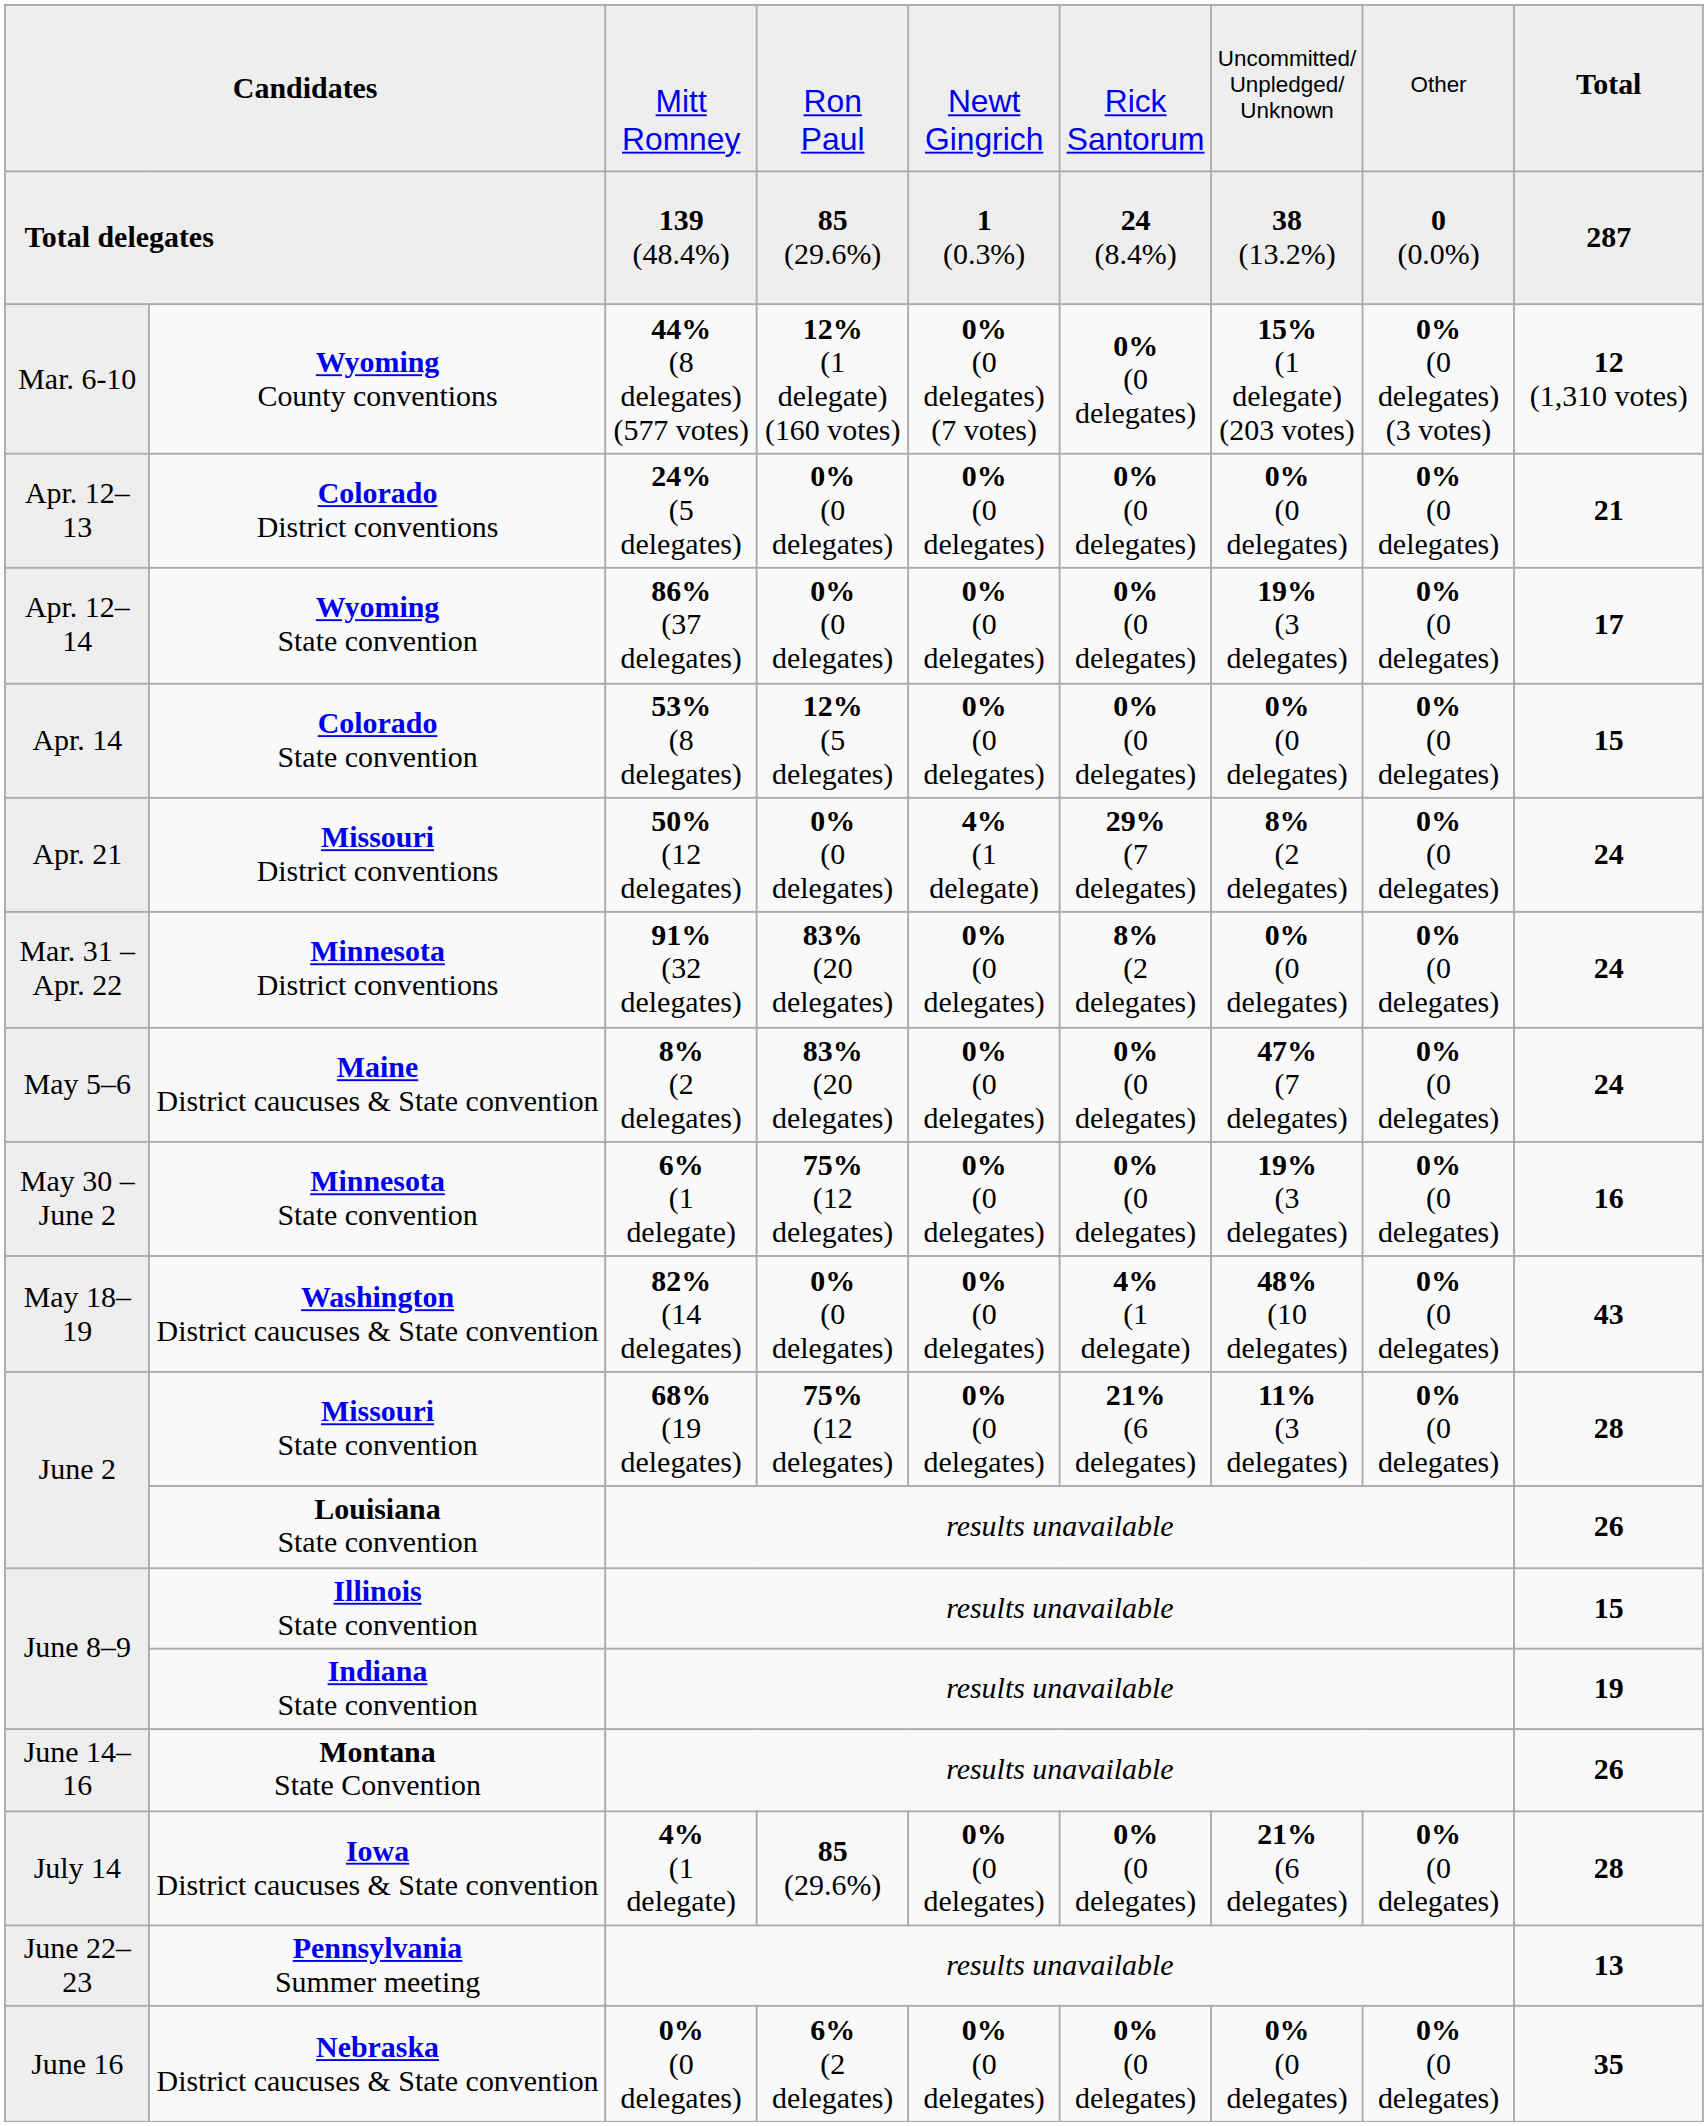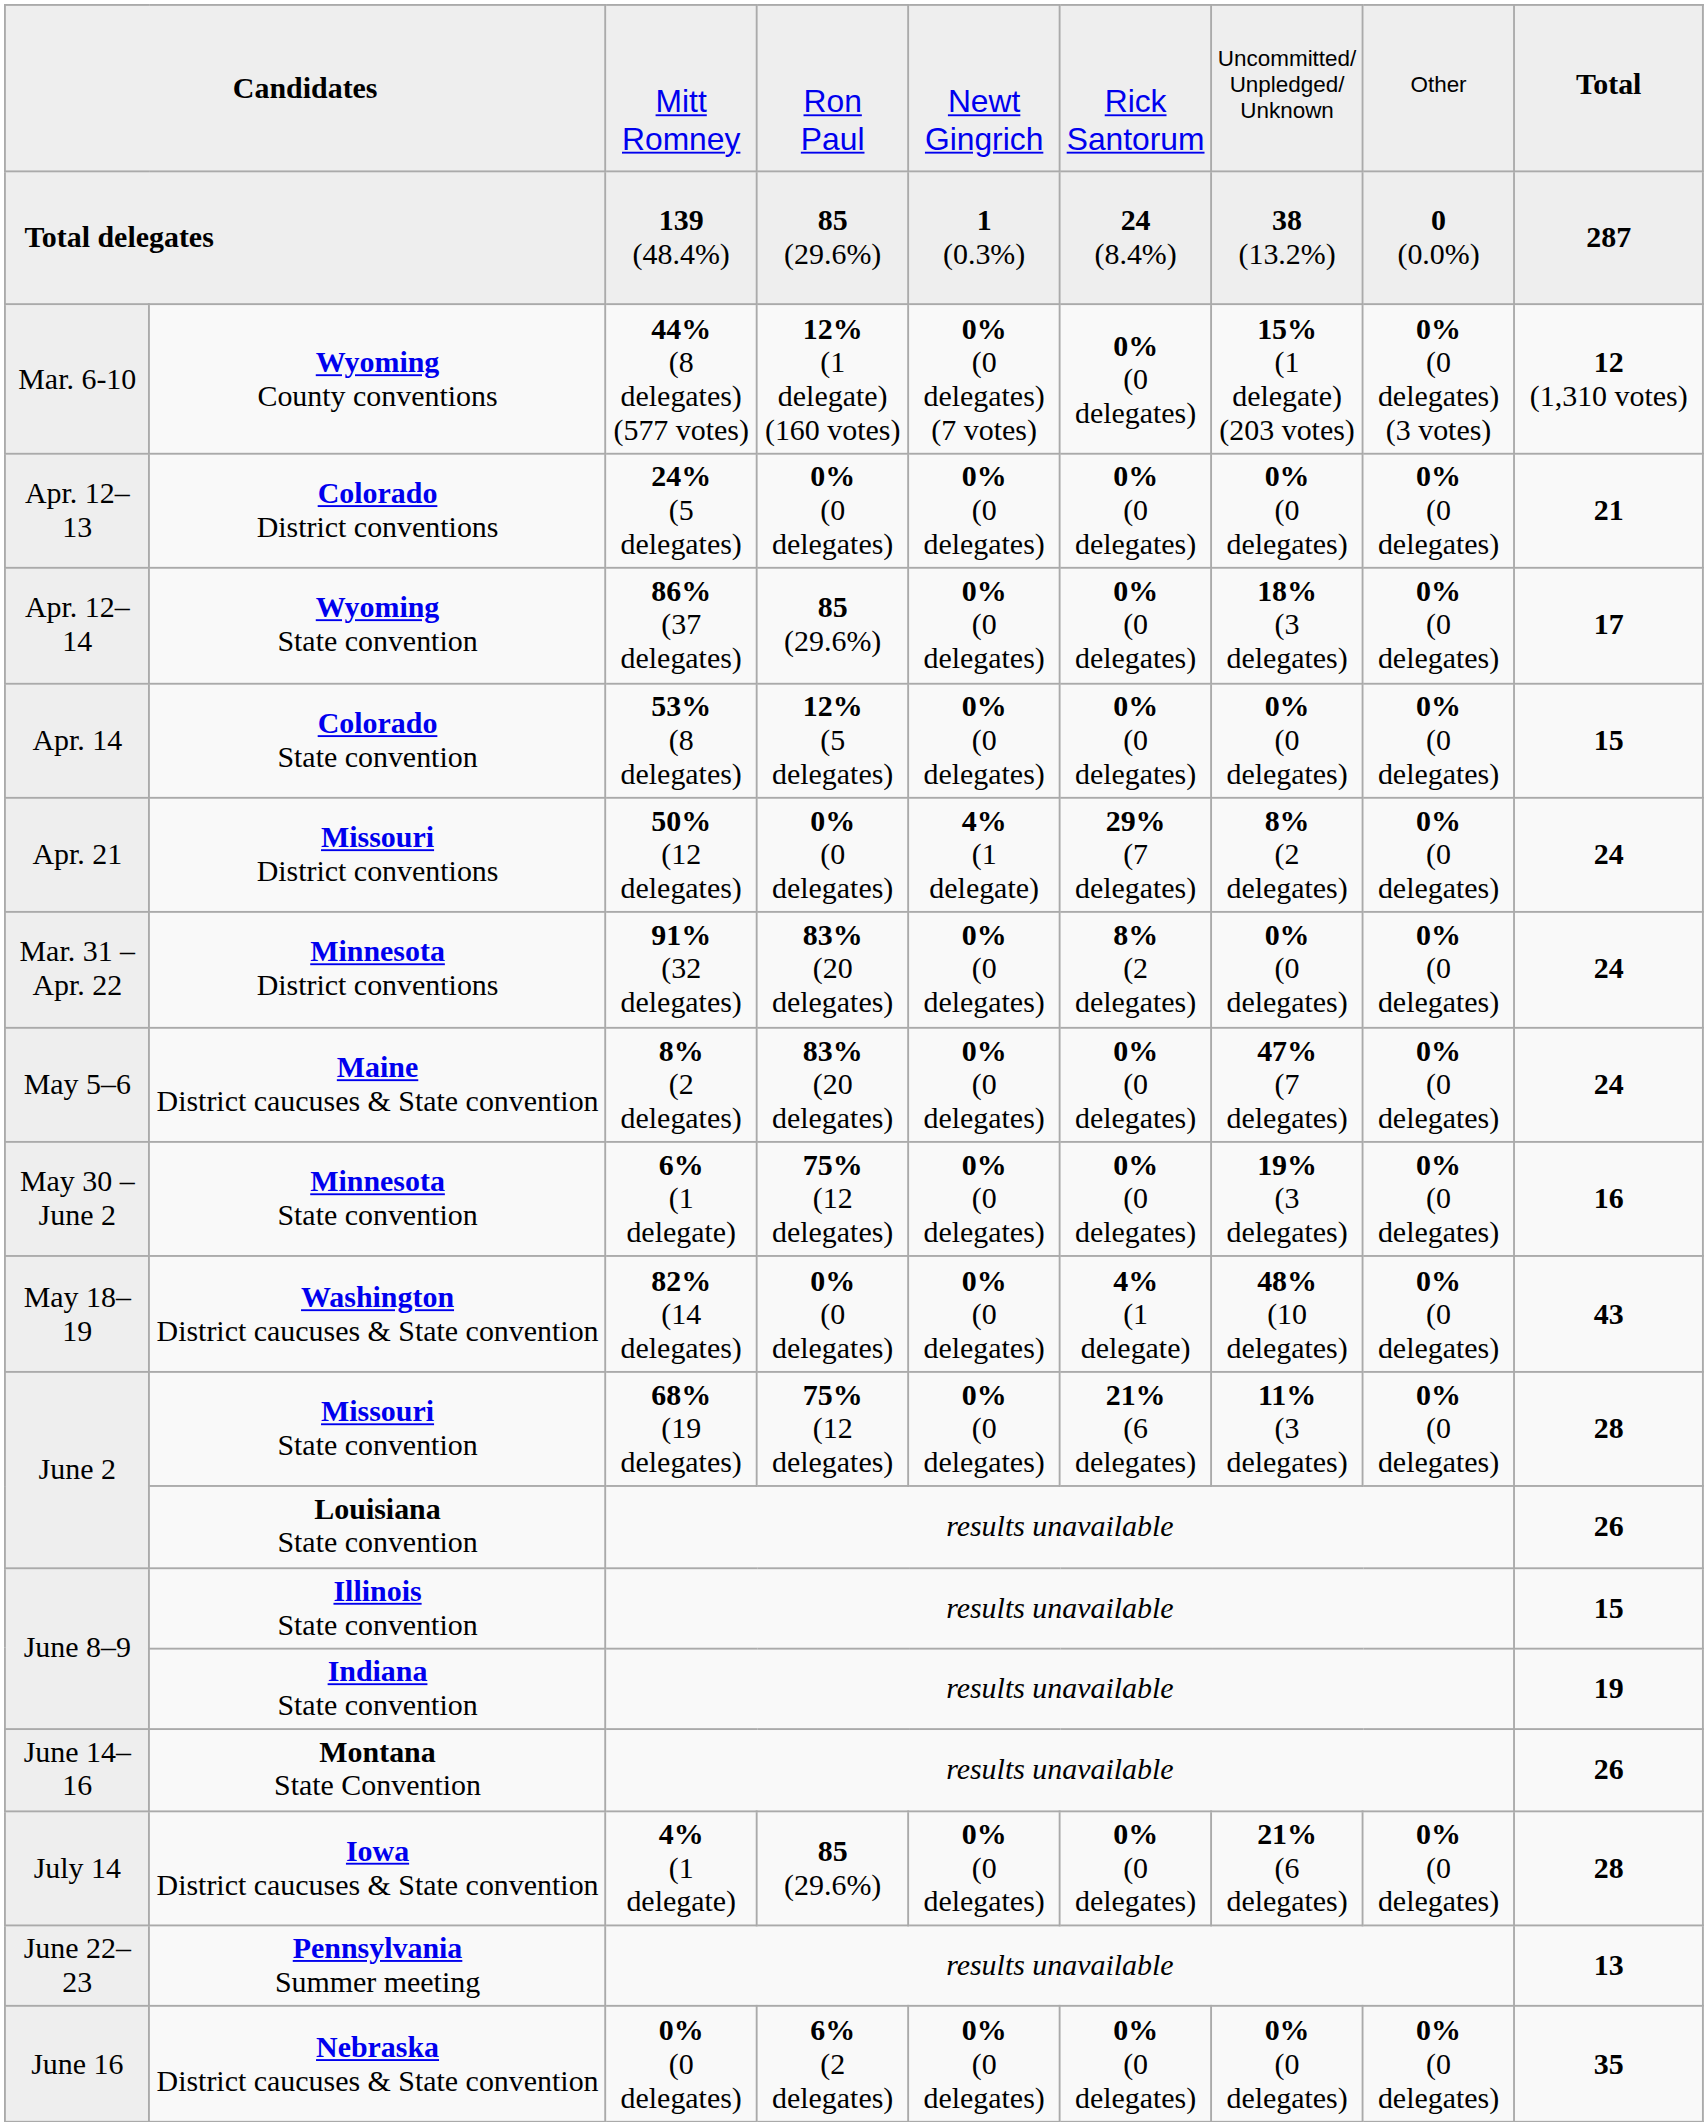Wyoming State convention | column 4: 0% (0 delegates) -> 85 (29.6%)
Wyoming State convention | column 7: 19% (3 delegates) -> 18% (3 delegates)
